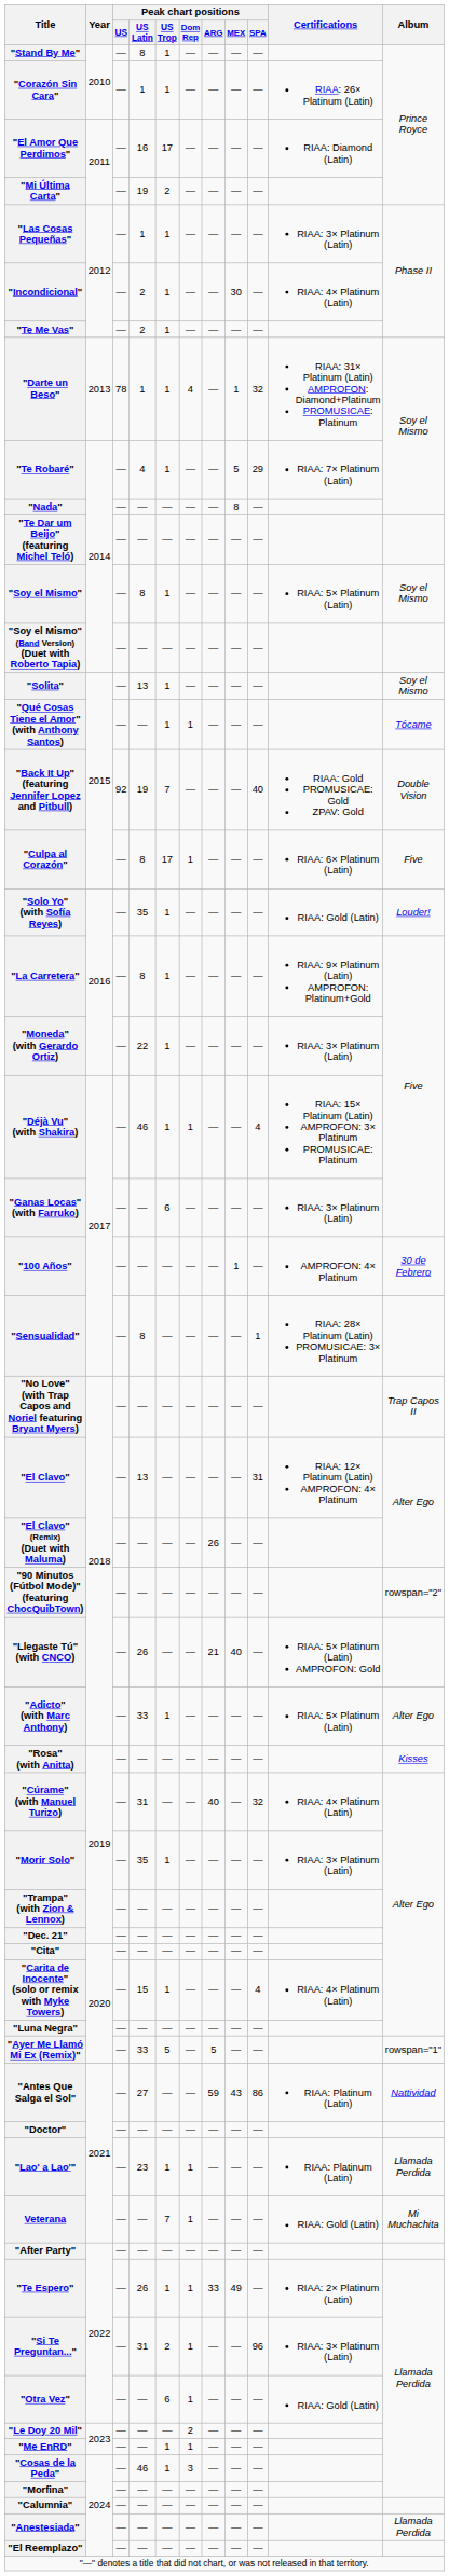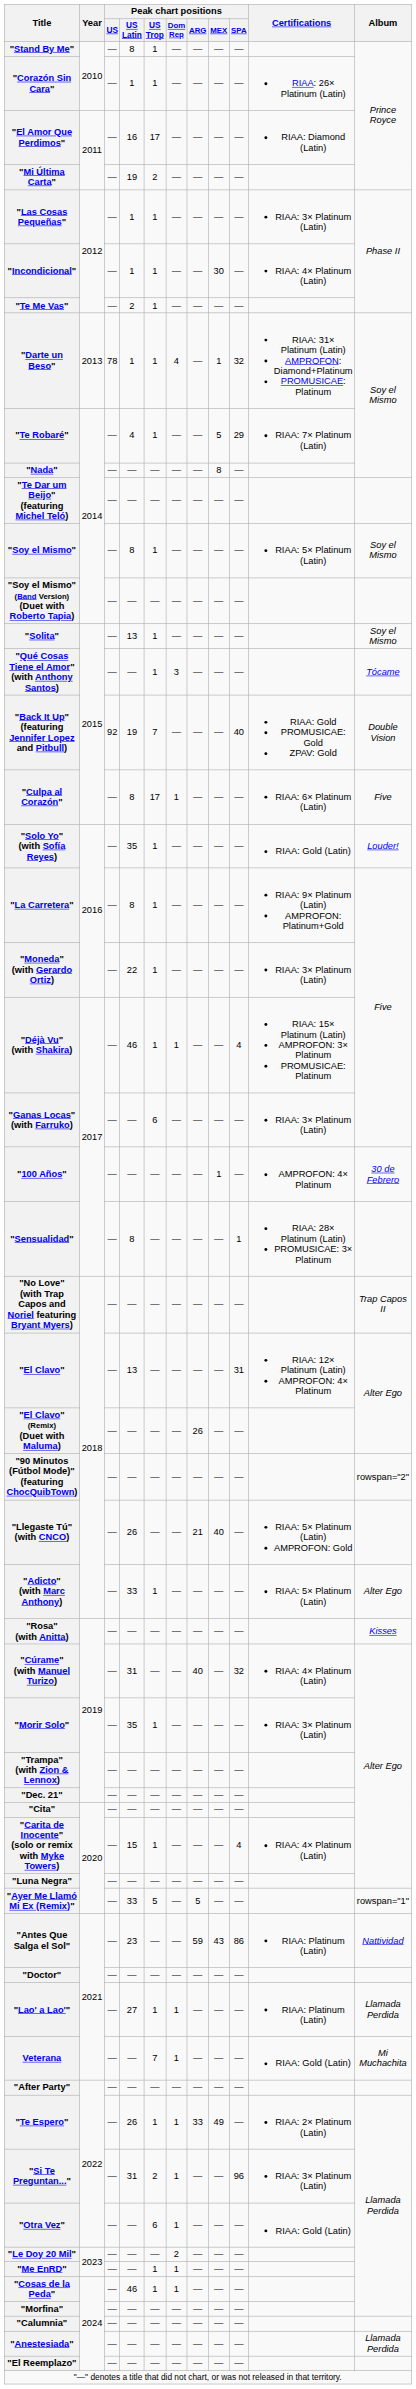"Incondicional" | Peak chart positions / US Latin: 2 -> 1
"Qué Cosas Tiene el Amor" (with Anthony Santos) | Peak chart positions / Dom Rep: 1 -> 3
"Antes Que Salga el Sol" | Peak chart positions / US Latin: 27 -> 23
"Lao' a Lao'" | Peak chart positions / US Latin: 23 -> 27
"Cosas de la Peda" | Peak chart positions / Dom Rep: 3 -> 1
